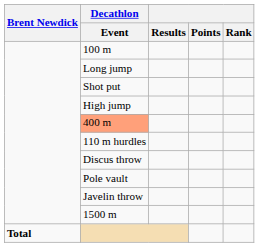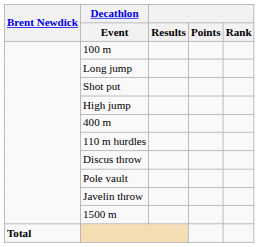400 m | Decathlon / Event: lightsalmon background -> no background
